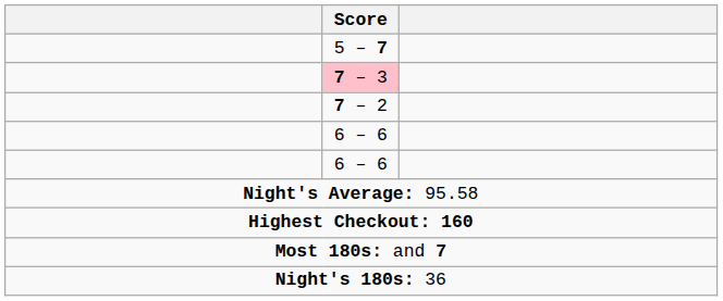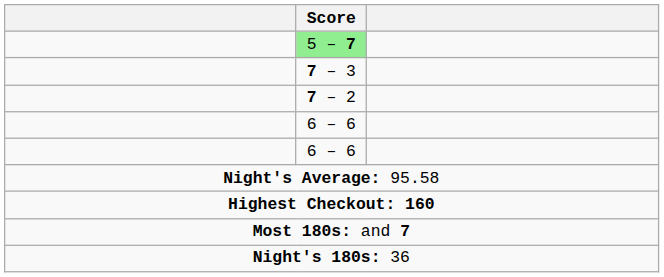5 – 7 | Score: no background -> lightgreen background
7 – 3 | Score: pink background -> no background
